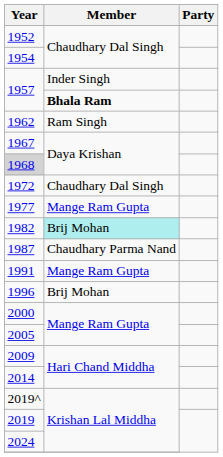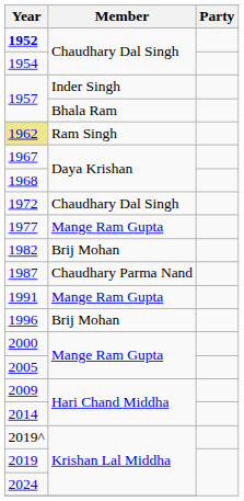1952 | Year: normal -> bold
1957 / Bhala Ram | Member: bold -> normal
1962 | Year: no background -> khaki background
1968 | Year: lightgrey background -> no background
1982 | Member: paleturquoise background -> no background
